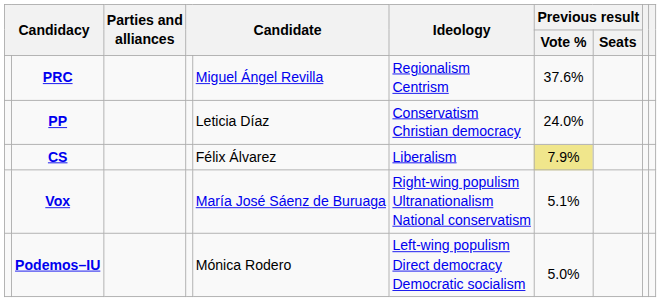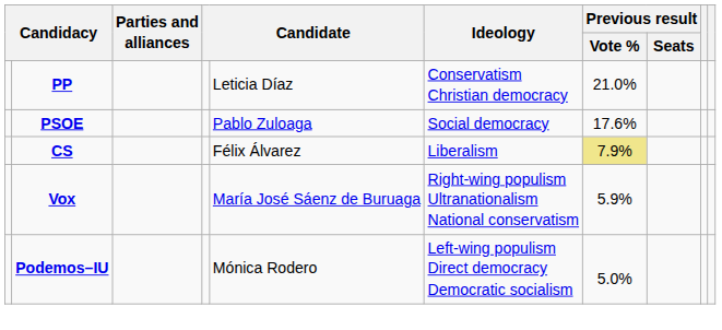- row: PRC | Miguel Ángel Revilla | Regionalism Centrism | 37.6%
PP | Previous result / Vote %: 24.0% -> 21.0%
+ row: PSOE | Pablo Zuloaga | Social democracy | 17.6%
Vox | Previous result / Vote %: 5.1% -> 5.9%
